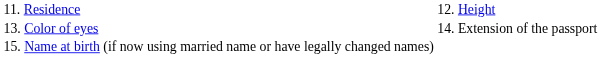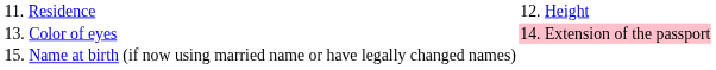13. Color of eyes | column 2: no background -> pink background
